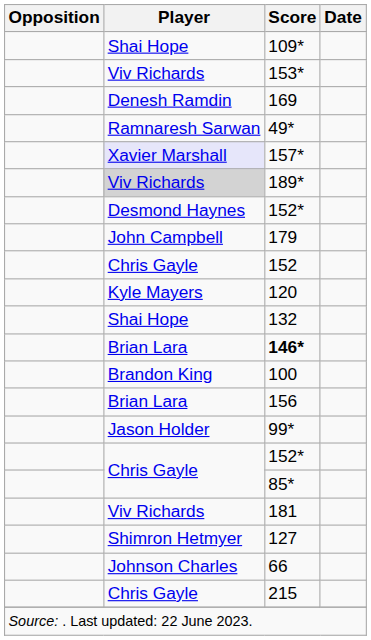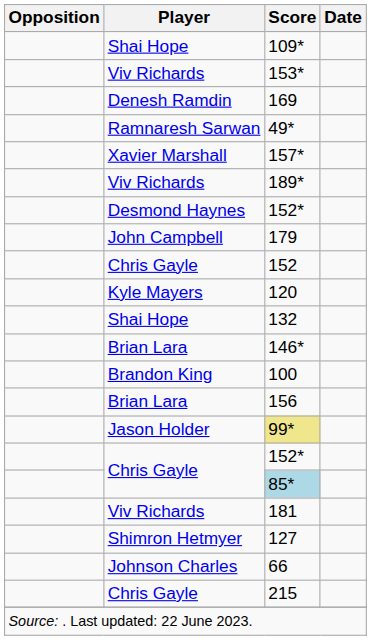157* | Player: lavender background -> no background
189* | Player: lightgrey background -> no background
146* | Score: bold -> normal
99* | Score: no background -> khaki background
85* | Score: no background -> lightblue background
